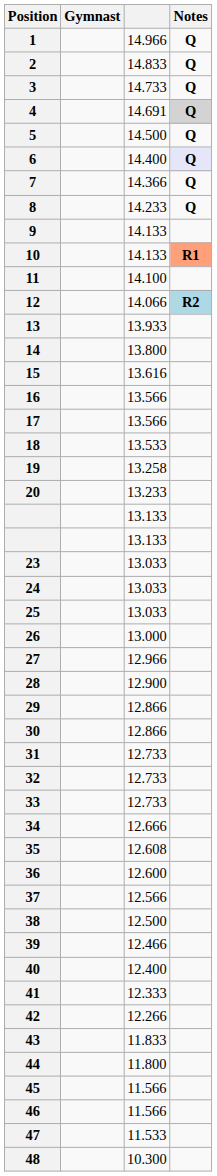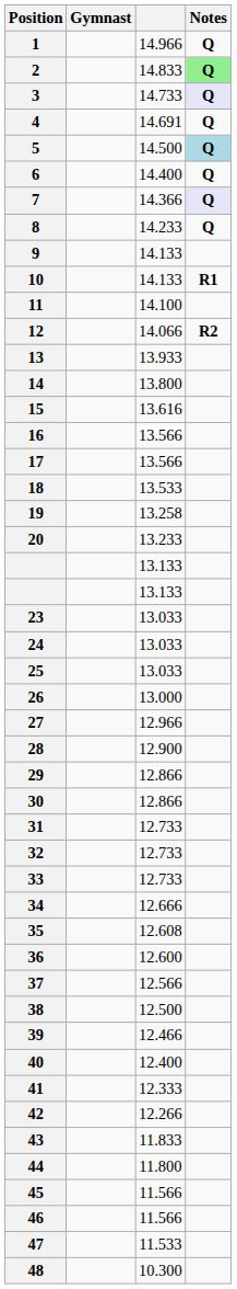2 | Notes: no background -> lightgreen background
3 | Notes: no background -> lavender background
4 | Notes: lightgrey background -> no background
5 | Notes: no background -> lightblue background
6 | Notes: lavender background -> no background
7 | Notes: no background -> lavender background
10 | Notes: lightsalmon background -> no background
12 | Notes: lightblue background -> no background
